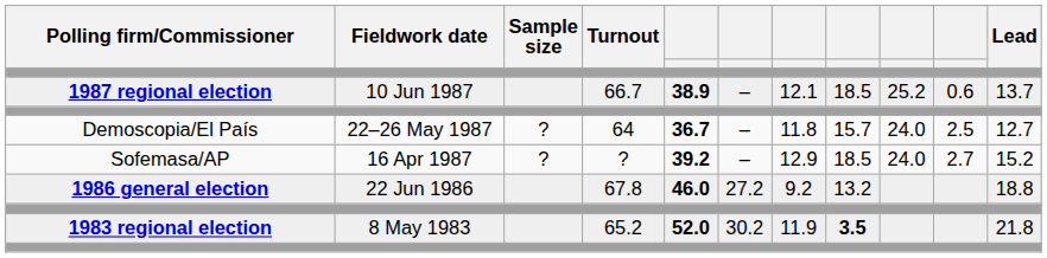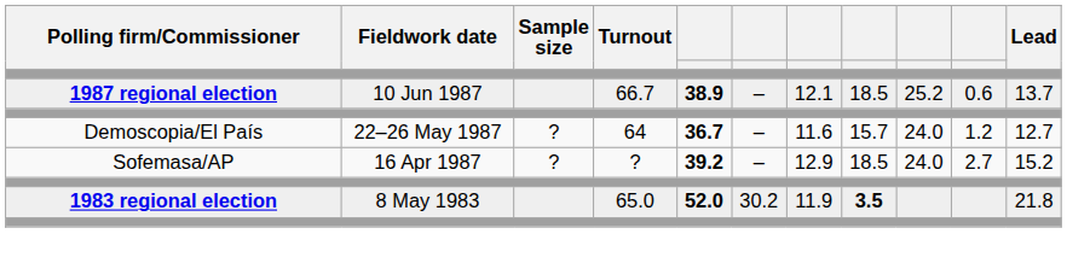Demoscopia/El País | column 7: 11.8 -> 11.6
Demoscopia/El País | column 10: 2.5 -> 1.2
- row: 1986 general election | 22 Jun 1986 | 67.8 | 46.0 | 27.2 | 9.2 | 13.2 | 18.8
1983 regional election | Turnout: 65.2 -> 65.0
